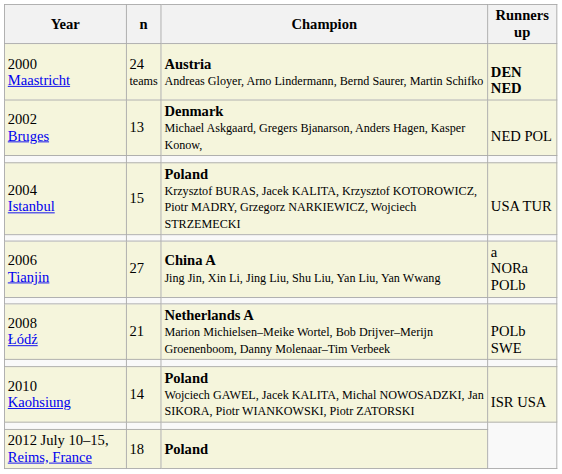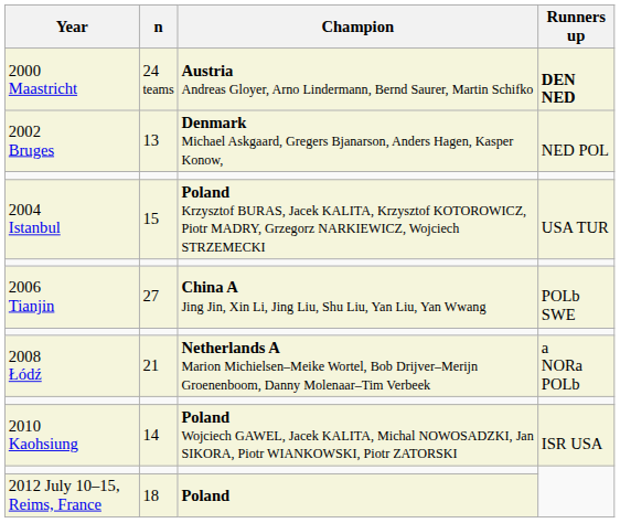2006 Tianjin | Runners up: a NORa POLb -> POLb SWE
2008 Łódź | Runners up: POLb SWE -> a NORa POLb
